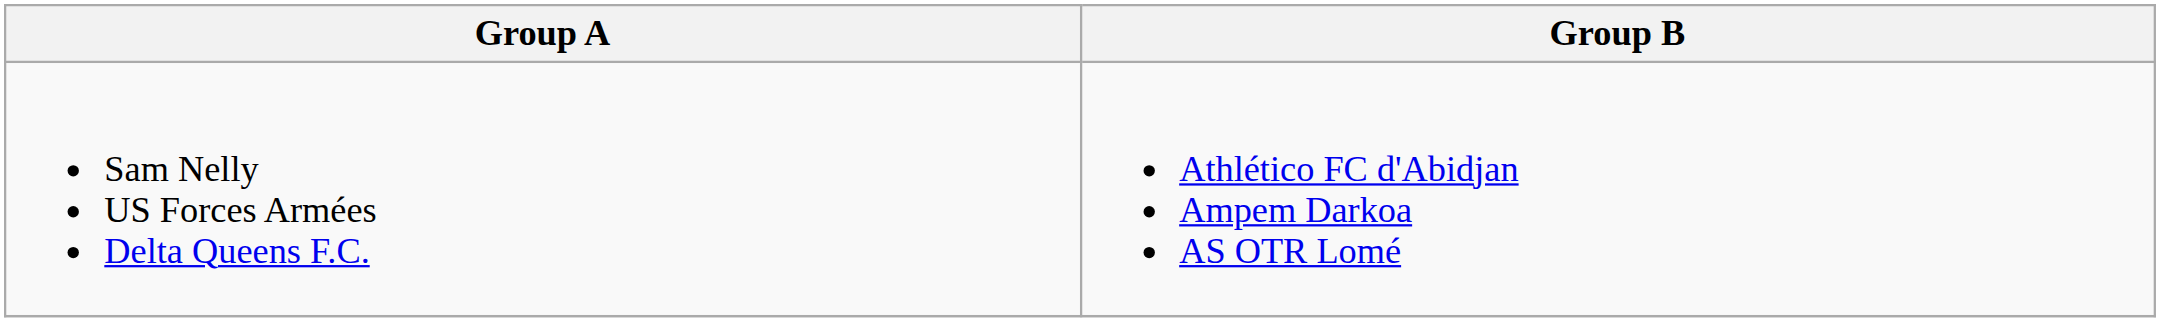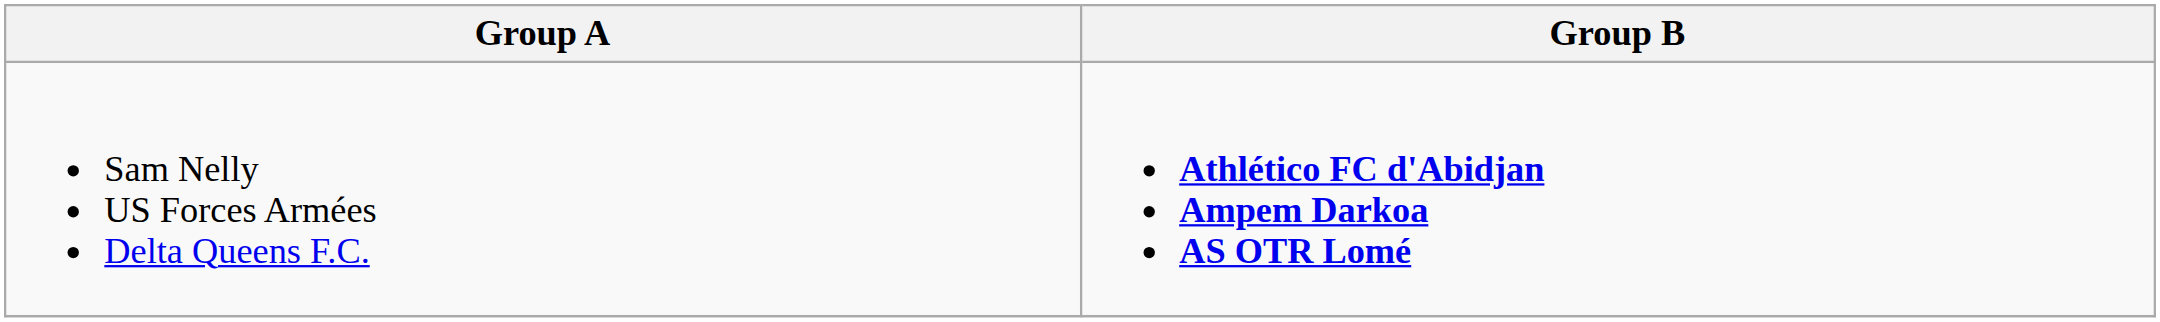Sam Nelly US Forces Armées Delta Queens F.C. | Group B: normal -> bold
